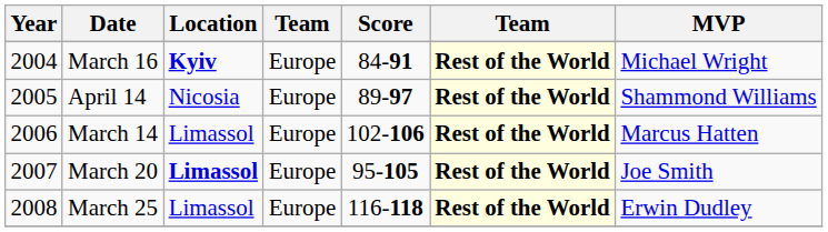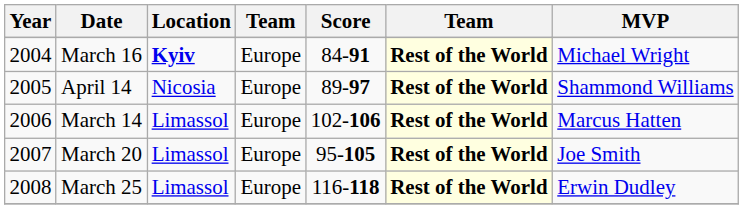March 20 | Location: bold -> normal
